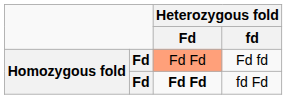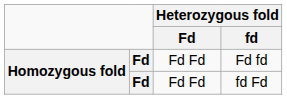Fd fd | Heterozygous fold / Fd: lightsalmon background -> no background
fd Fd | Heterozygous fold / Fd: bold -> normal
